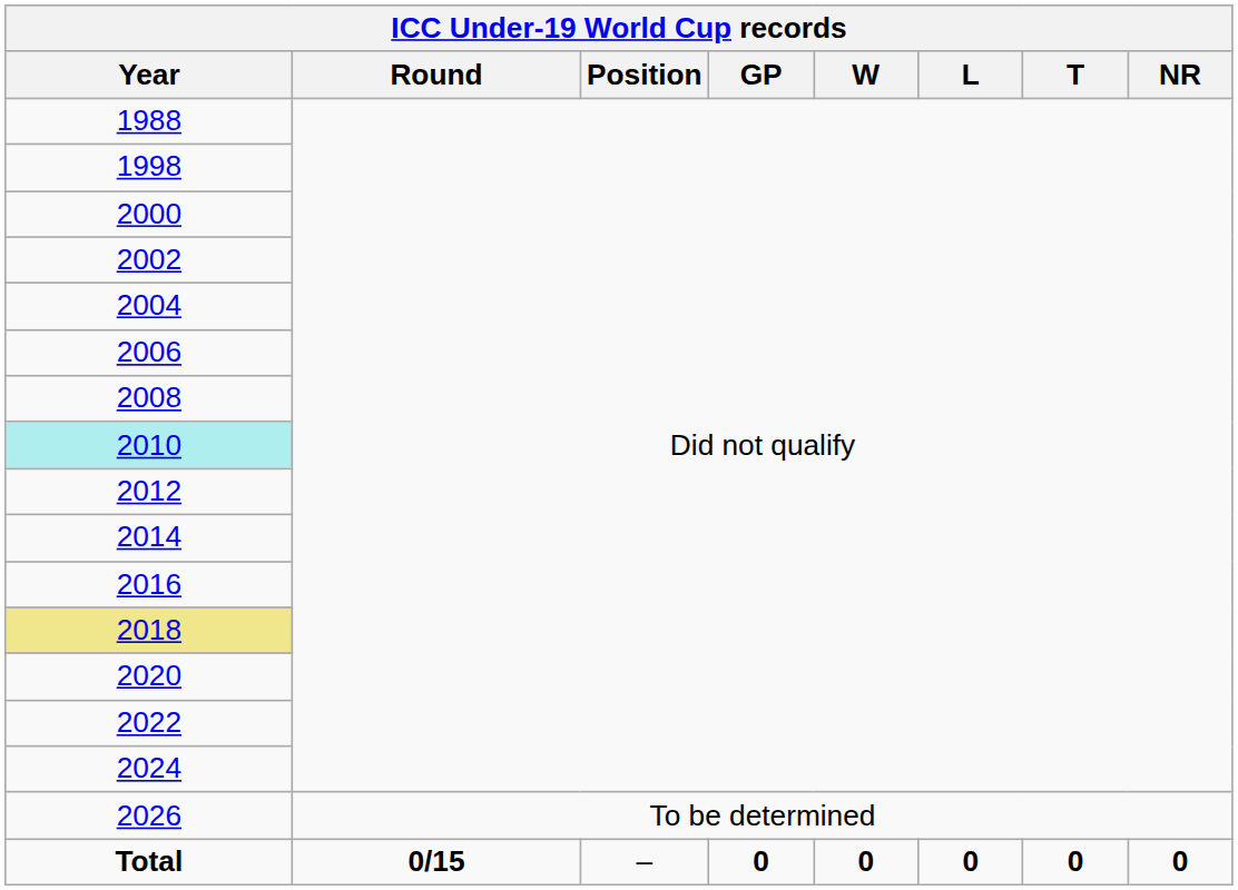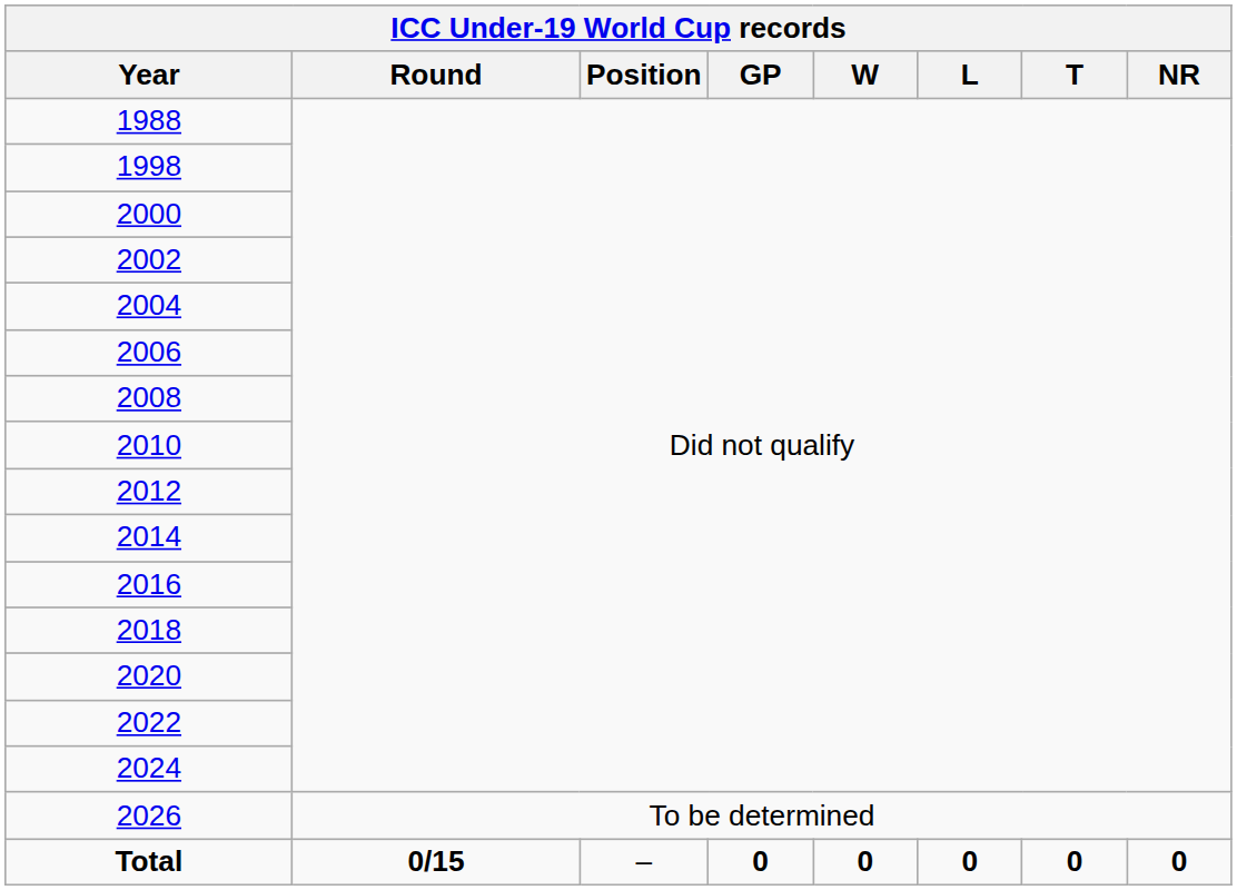2010 | Year: paleturquoise background -> no background
2018 | Year: khaki background -> no background
